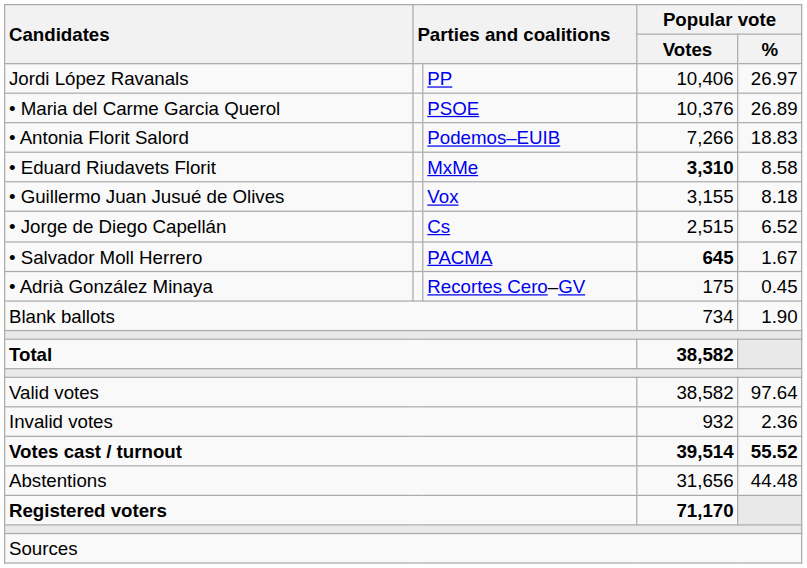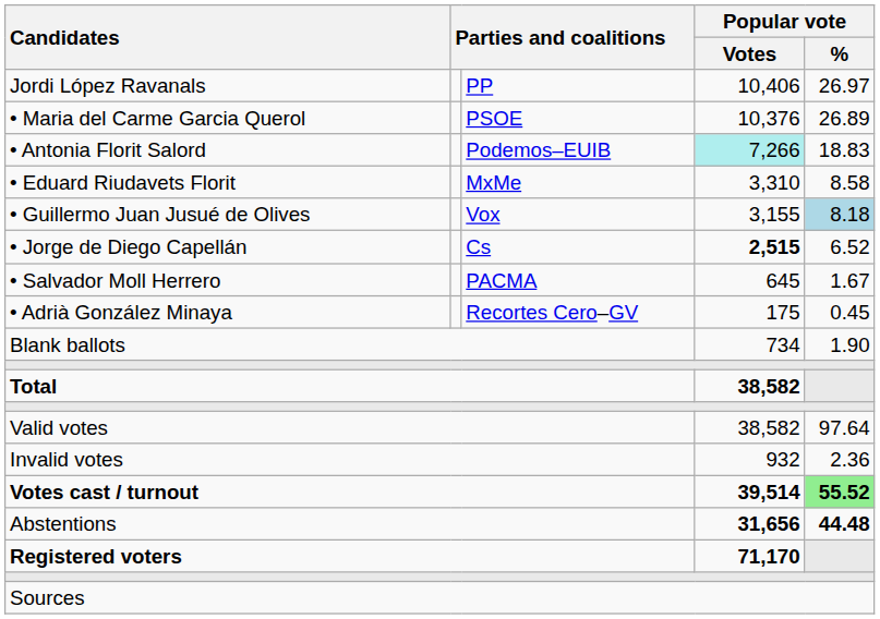• Antonia Florit Salord | Popular vote / Votes: no background -> paleturquoise background
• Eduard Riudavets Florit | Popular vote / Votes: bold -> normal
• Guillermo Juan Jusué de Olives | Popular vote / %: no background -> lightblue background
• Jorge de Diego Capellán | Popular vote / Votes: normal -> bold
• Salvador Moll Herrero | Popular vote / Votes: bold -> normal
Votes cast / turnout | Popular vote / %: no background -> lightgreen background
Abstentions | Popular vote / Votes: normal -> bold
Abstentions | Popular vote / %: normal -> bold
